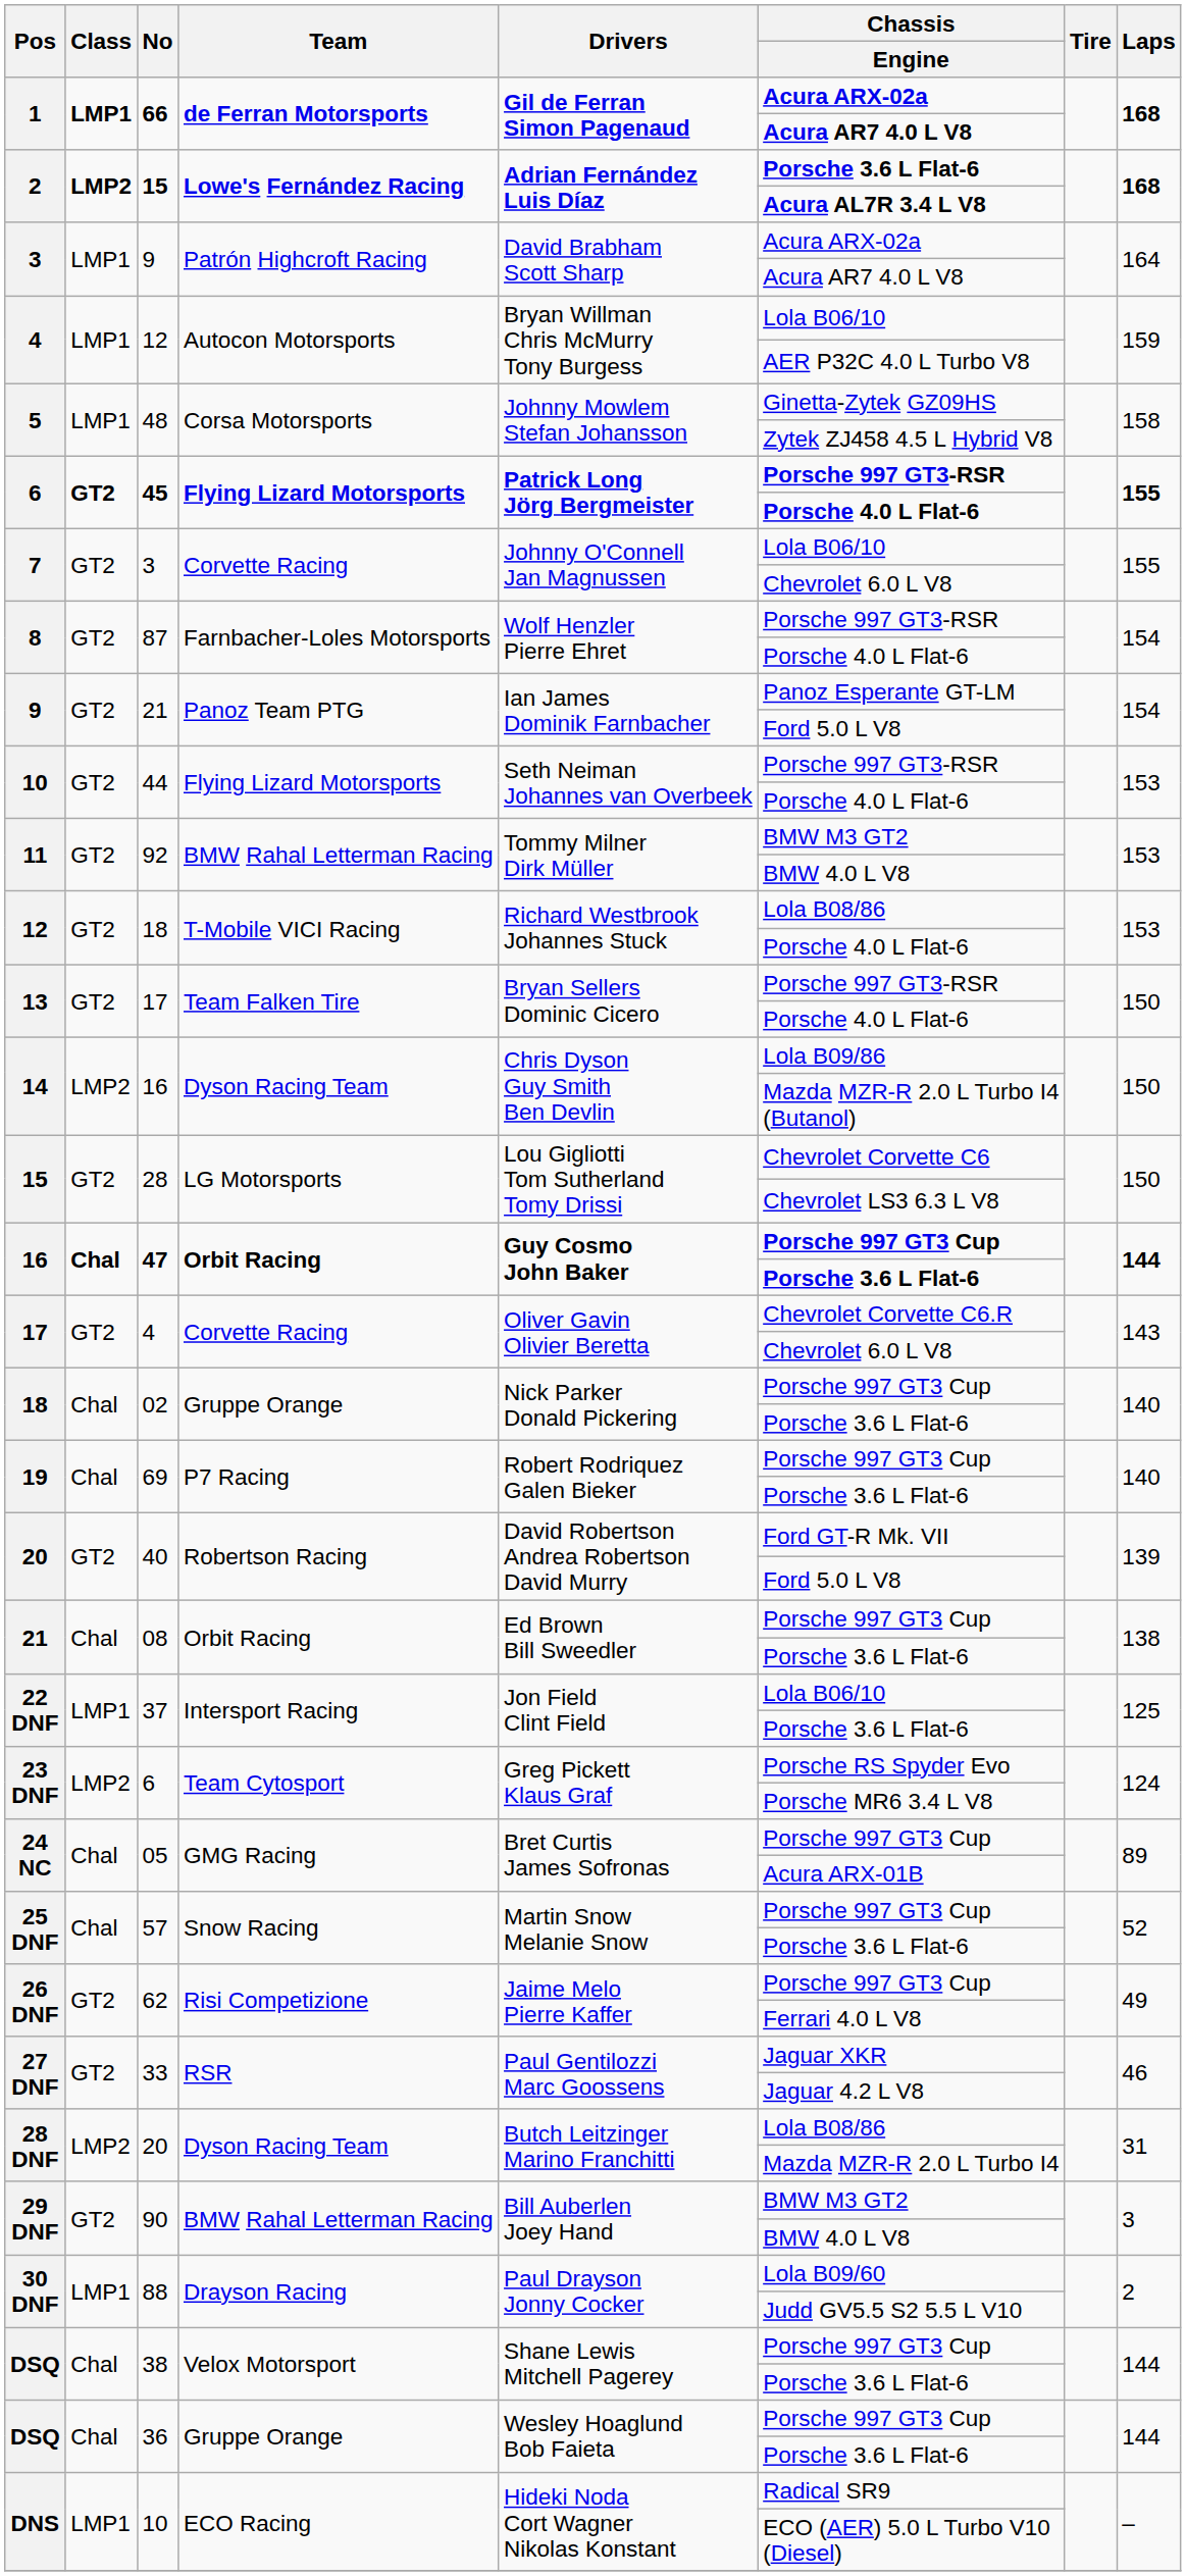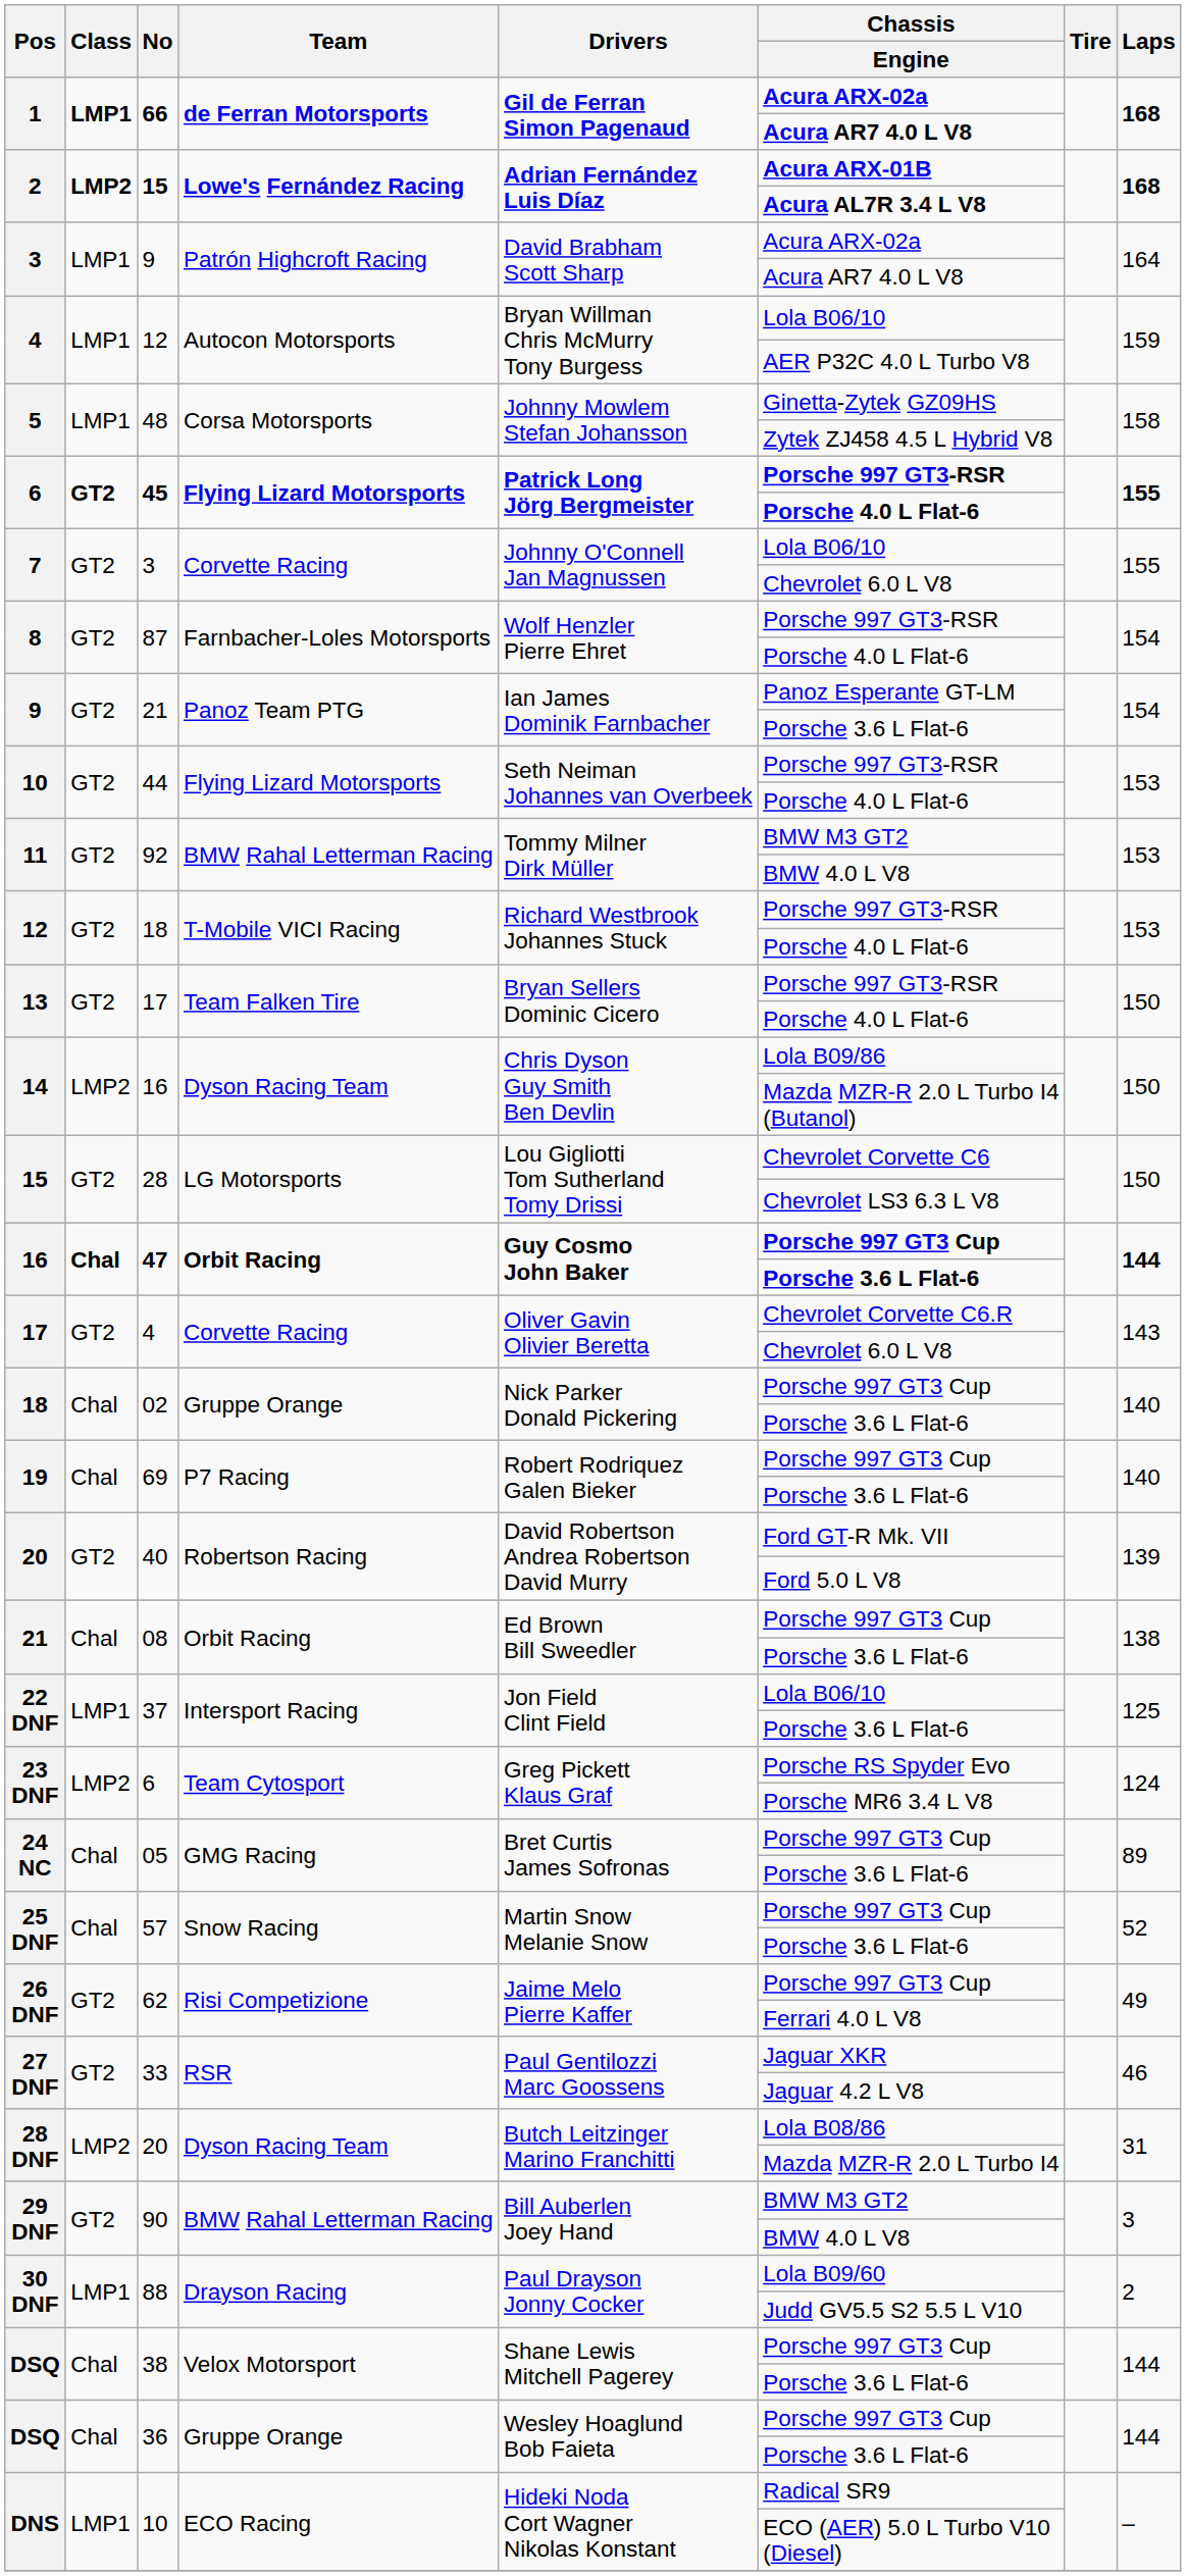row 5 | Chassis / Engine: Porsche 3.6 L Flat-6 -> Acura ARX-01B
row 20 | Chassis / Engine: Ford 5.0 L V8 -> Porsche 3.6 L Flat-6
row 25 | Chassis / Engine: Lola B08/86 -> Porsche 997 GT3-RSR
row 50 | Chassis / Engine: Acura ARX-01B -> Porsche 3.6 L Flat-6
